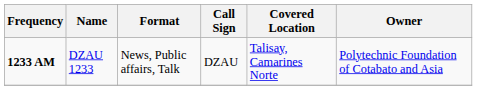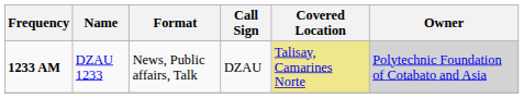1233 AM | Covered Location: no background -> khaki background
1233 AM | Owner: no background -> lightgrey background
